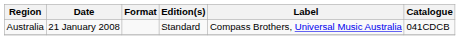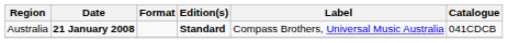Australia | Date: normal -> bold
Australia | Edition(s): normal -> bold
